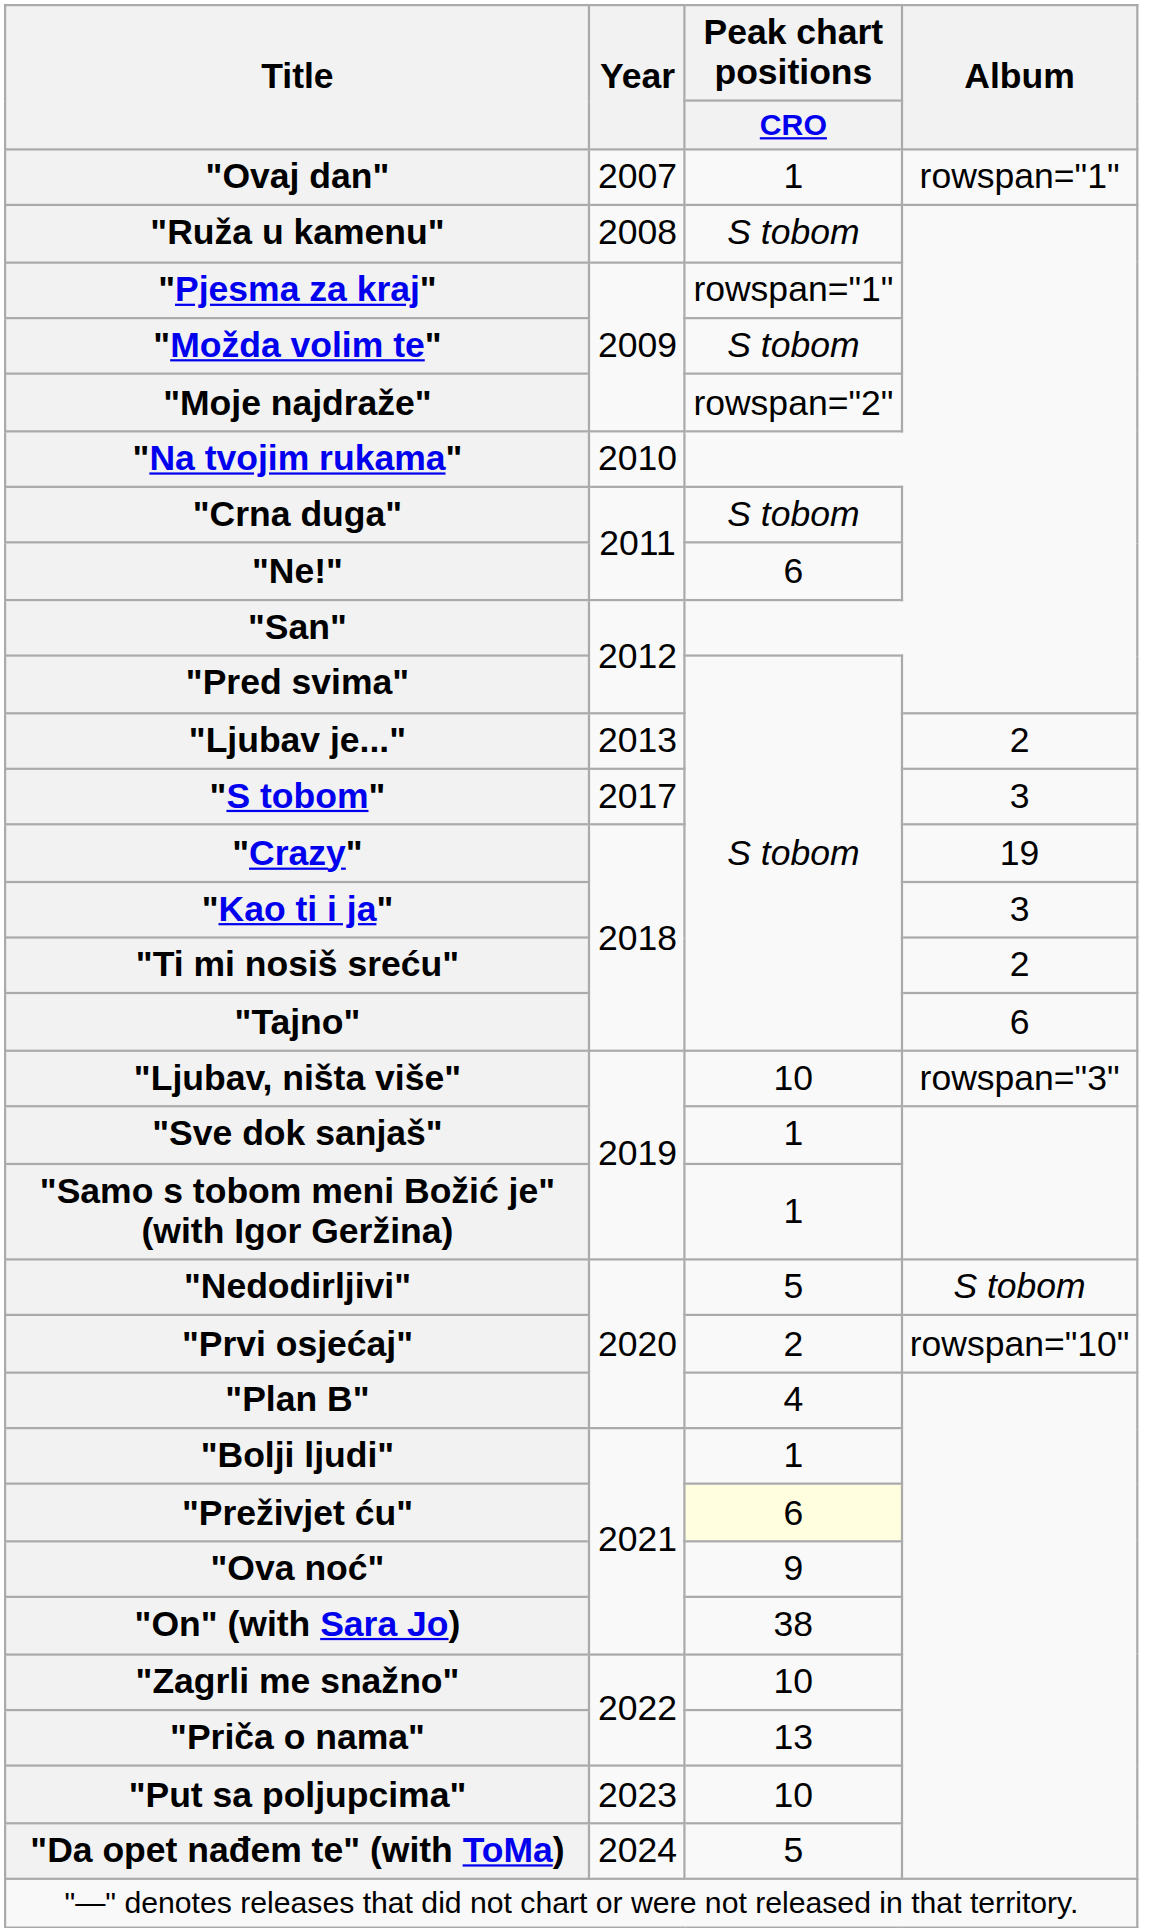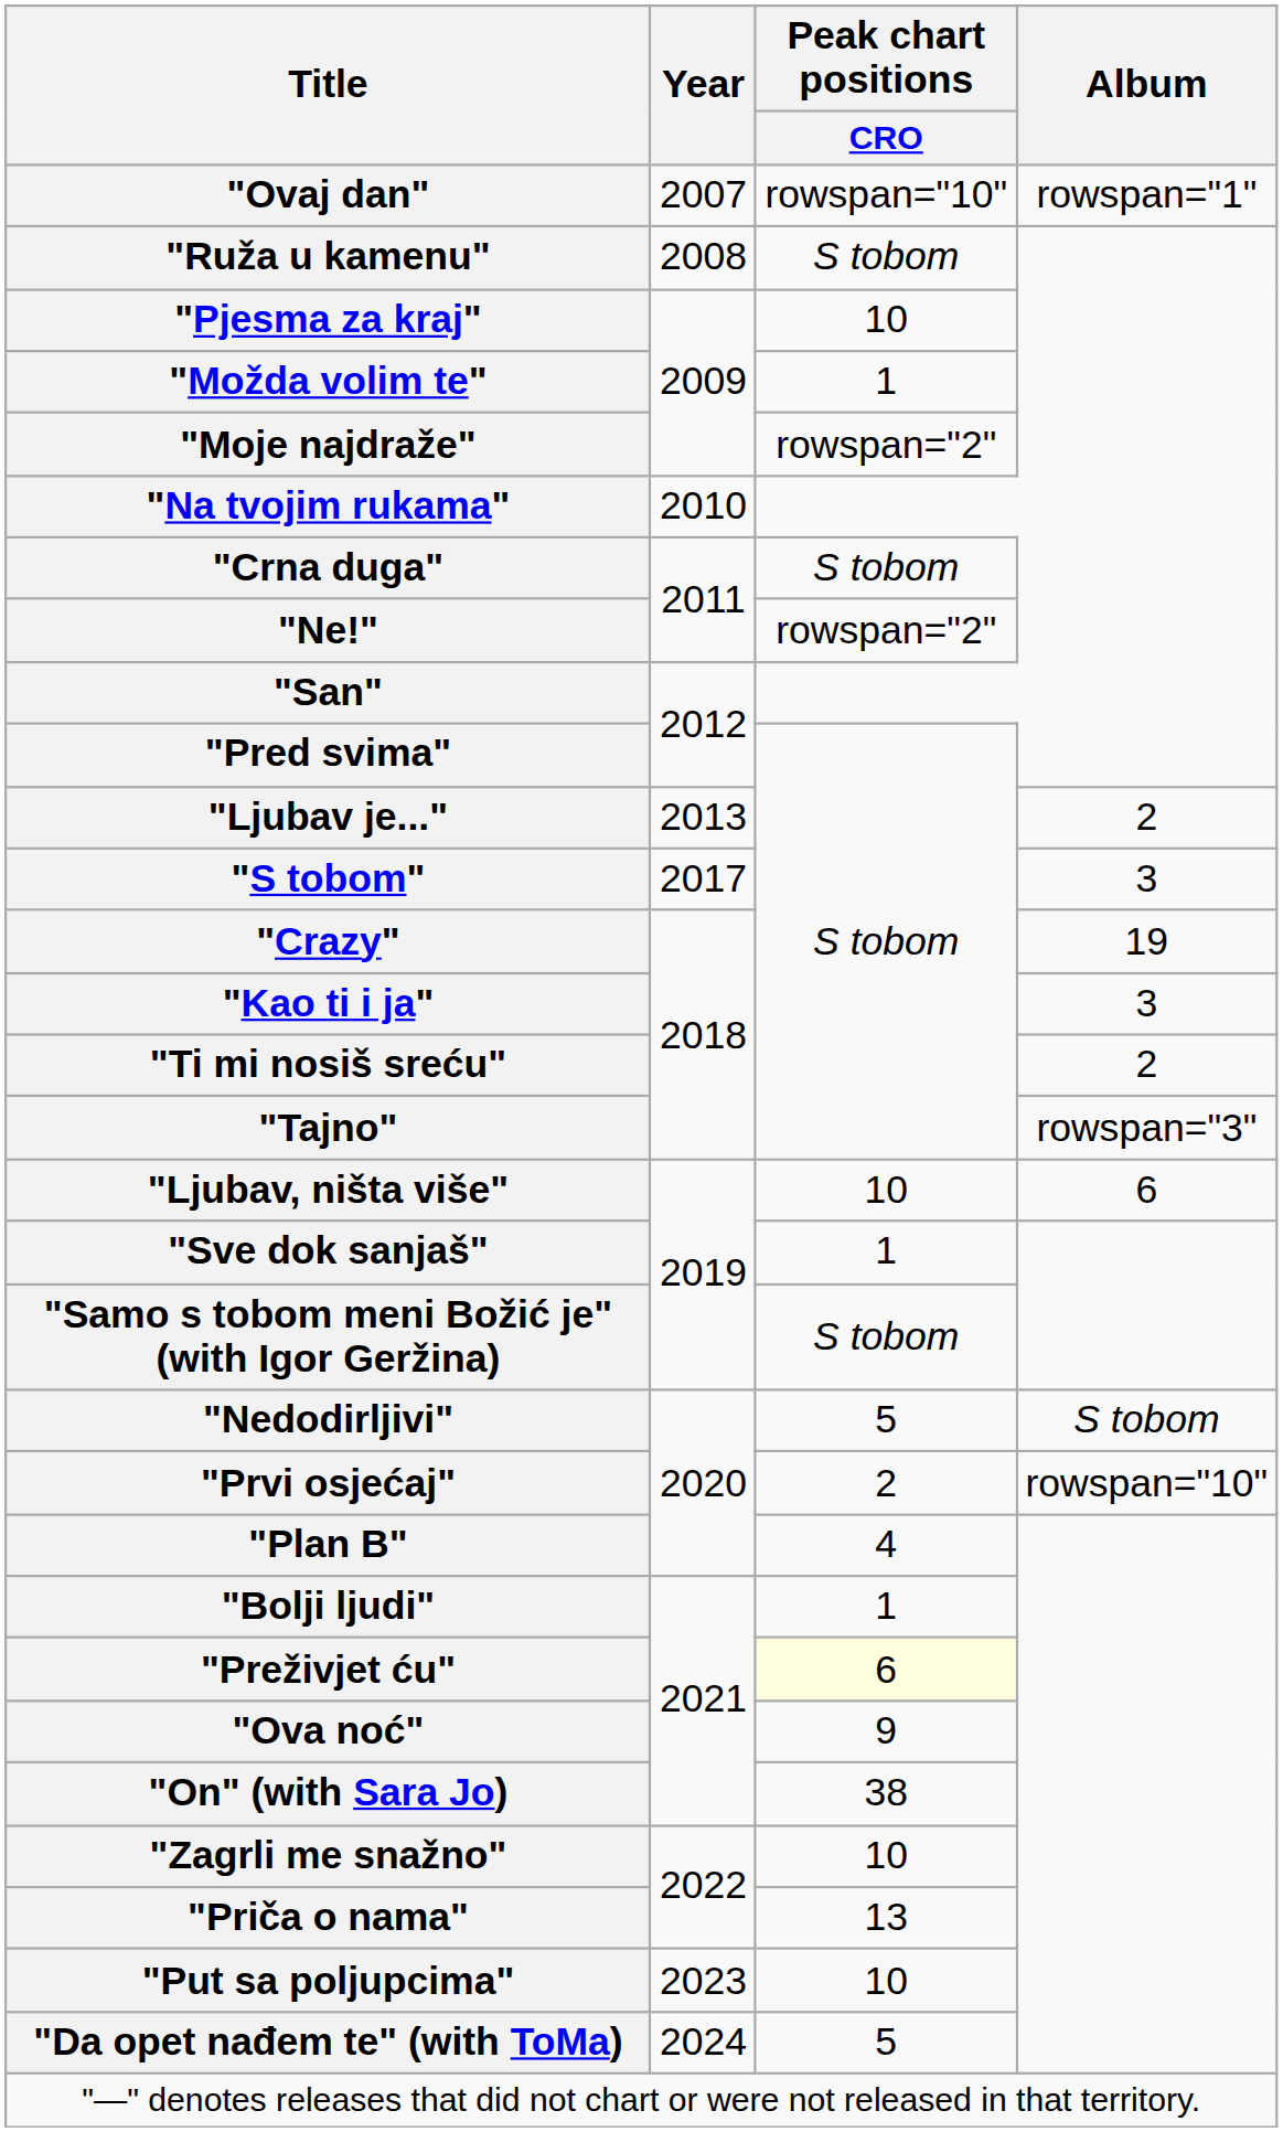"Ovaj dan" | Peak chart positions / CRO: 1 -> rowspan="10"
"Pjesma za kraj" | Peak chart positions / CRO: rowspan="1" -> 10
"Možda volim te" | Peak chart positions / CRO: S tobom -> 1
"Ne!" | Peak chart positions / CRO: 6 -> rowspan="2"
"Tajno" | Album: 6 -> rowspan="3"
"Ljubav, ništa više" | Album: rowspan="3" -> 6
"Samo s tobom meni Božić je" (with Igor Geržina) | Peak chart positions / CRO: 1 -> S tobom
